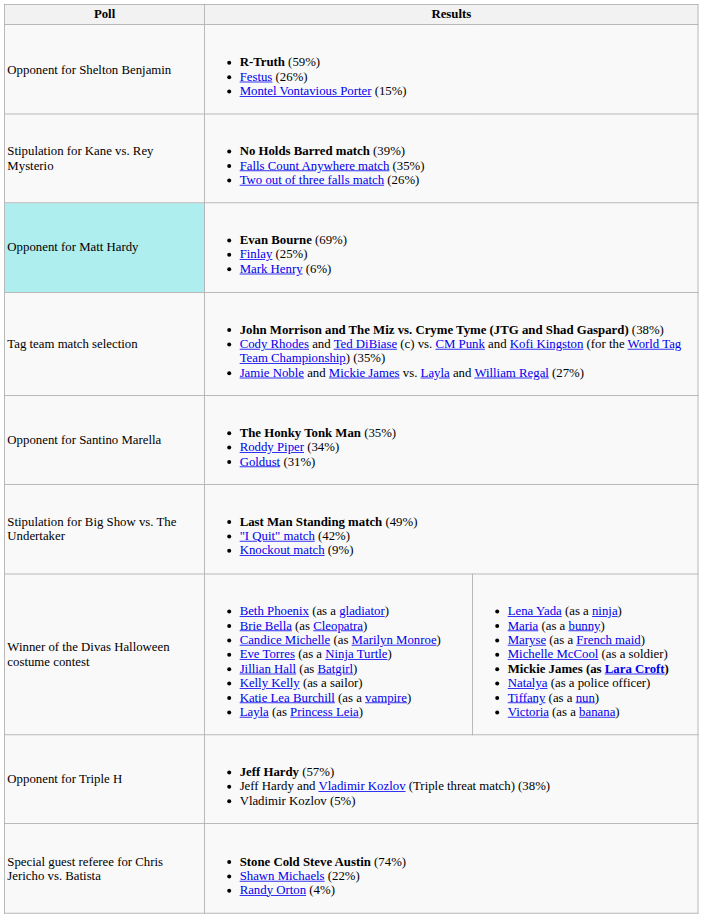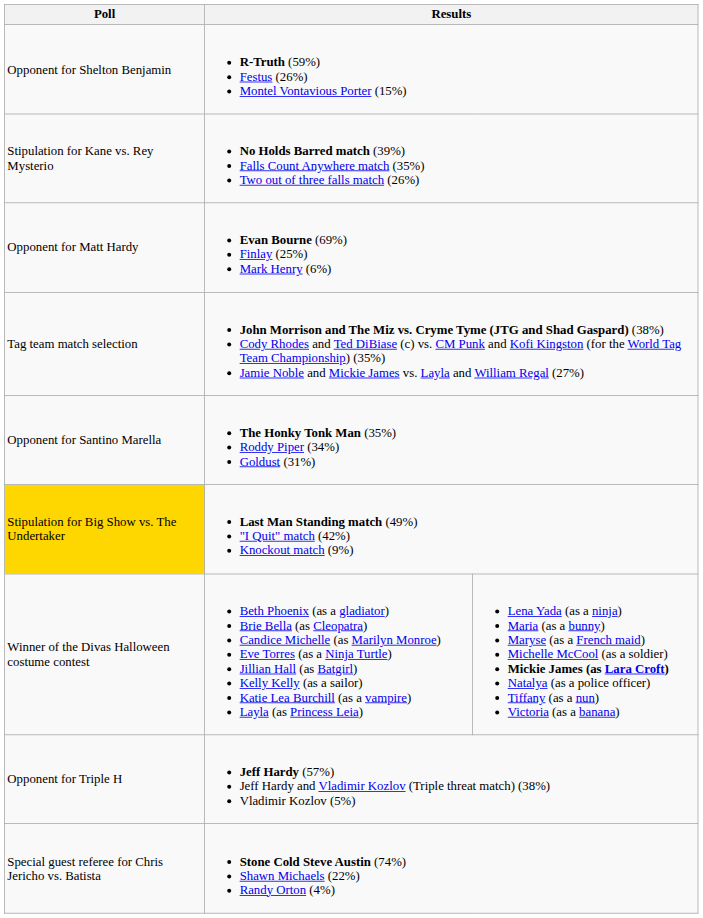Opponent for Matt Hardy | Poll: paleturquoise background -> no background
Stipulation for Big Show vs. The Undertaker | Poll: no background -> gold background
